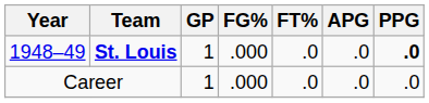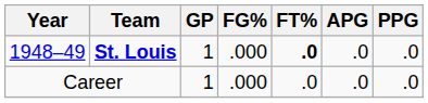1948–49 | FT%: normal -> bold
1948–49 | PPG: bold -> normal
